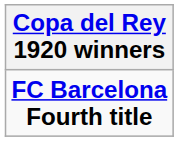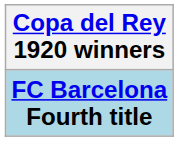row 2 | column 1: no background -> lightblue background
